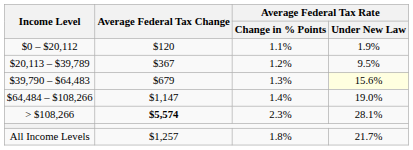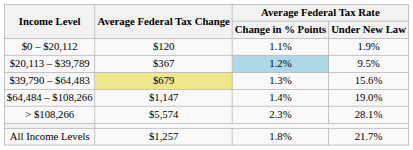$20,113 – $39,789 | Average Federal Tax Rate / Change in % Points: no background -> lightblue background
$39,790 – $64,483 | Average Federal Tax Change: no background -> khaki background
$39,790 – $64,483 | Average Federal Tax Rate / Under New Law: lightyellow background -> no background
> $108,266 | Average Federal Tax Change: bold -> normal
